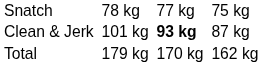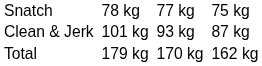Clean & Jerk | column 3: bold -> normal
